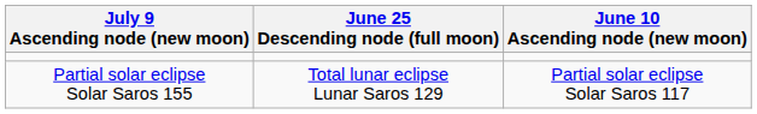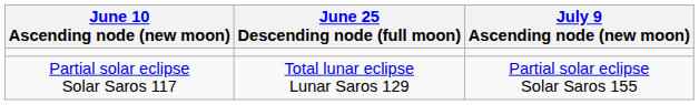columns swapped: June 10 Ascending node (new moon) <-> July 9 Ascending node (new moon)
